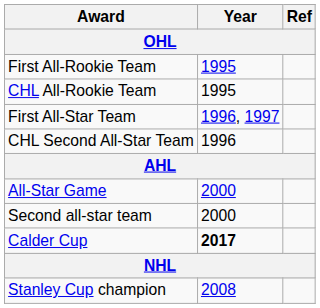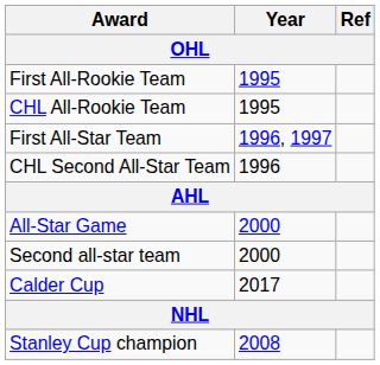Calder Cup | Year: bold -> normal
